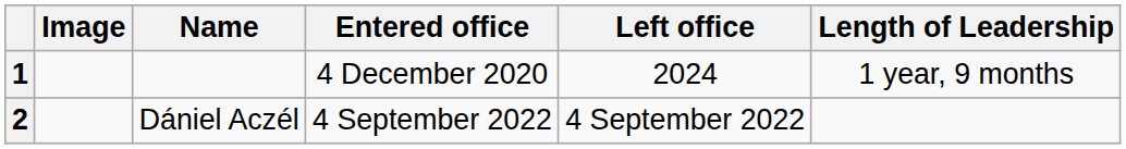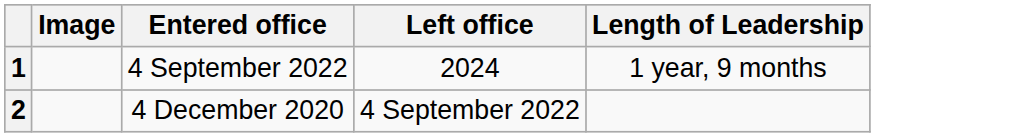- column: Name | Dániel Aczél
1 | Entered office: 4 December 2020 -> 4 September 2022
2 | Entered office: 4 September 2022 -> 4 December 2020
